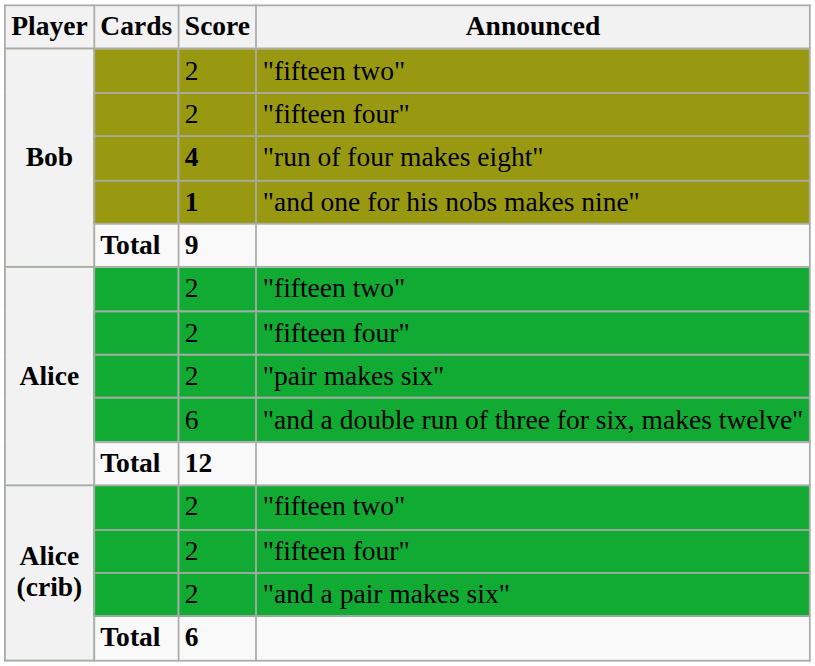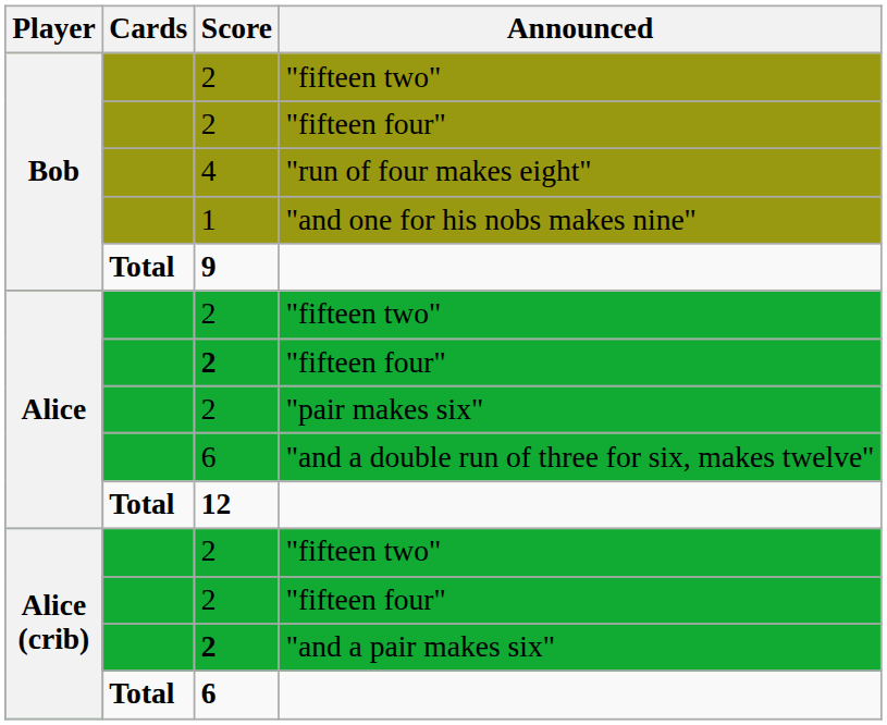"run of four makes eight" | Score: bold -> normal
"and one for his nobs makes nine" | Score: bold -> normal
Alice / "fifteen four" | Score: normal -> bold
"and a pair makes six" | Score: normal -> bold
